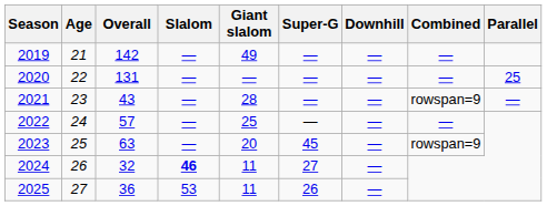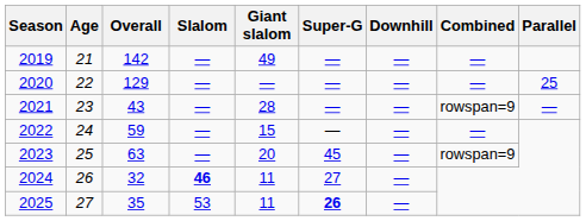2020 | Overall: 131 -> 129
2022 | Overall: 57 -> 59
2022 | Giant slalom: 25 -> 15
2025 | Overall: 36 -> 35
2025 | Super-G: normal -> bold
